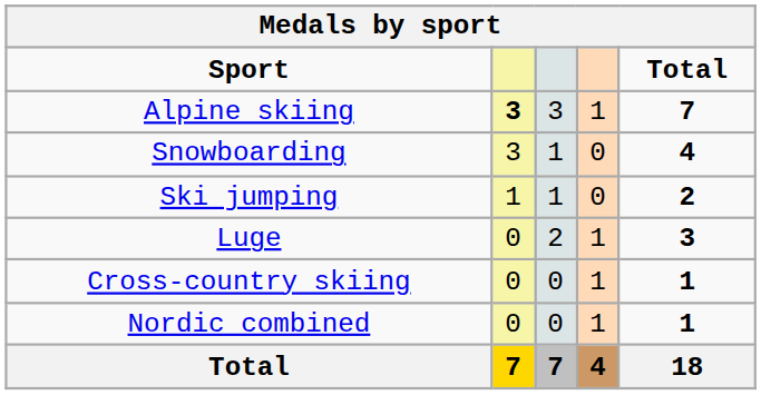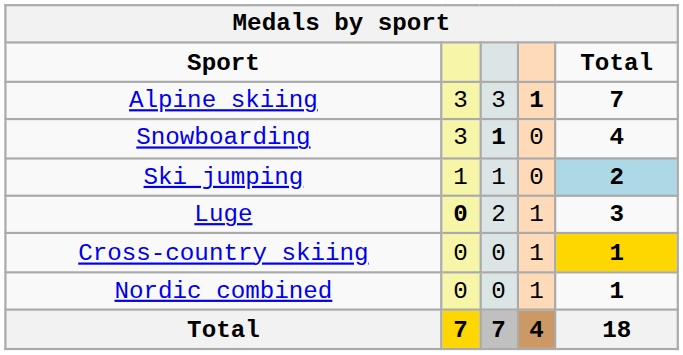Alpine skiing | column 2: bold -> normal
Alpine skiing | column 4: normal -> bold
Snowboarding | column 3: normal -> bold
Ski jumping | Total: no background -> lightblue background
Luge | column 2: normal -> bold
Cross-country skiing | Total: no background -> gold background
